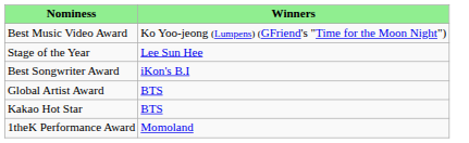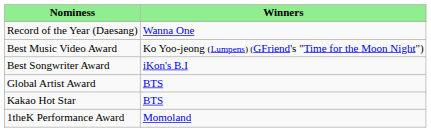+ row: Record of the Year (Daesang) | Wanna One
- row: Stage of the Year | Lee Sun Hee
